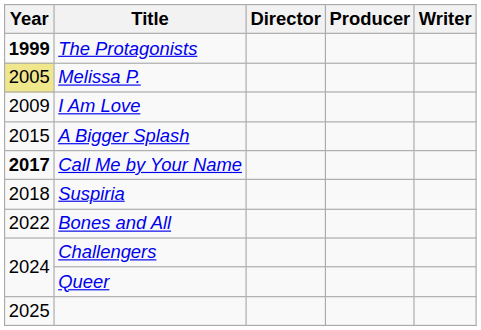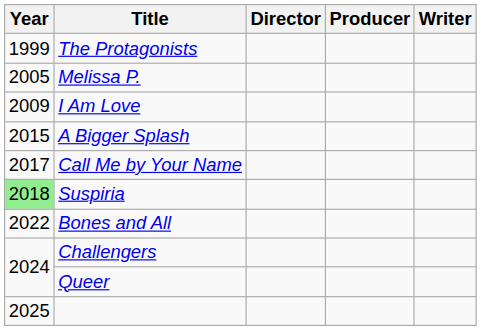The Protagonists | Year: bold -> normal
Melissa P. | Year: khaki background -> no background
Call Me by Your Name | Year: bold -> normal
Suspiria | Year: no background -> lightgreen background
